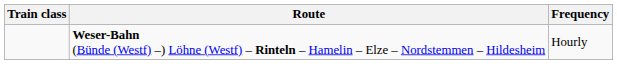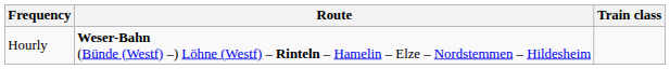columns swapped: Train class <-> Frequency
